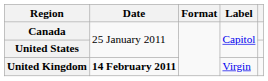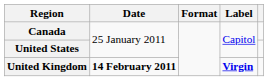United Kingdom | Label: normal -> bold
